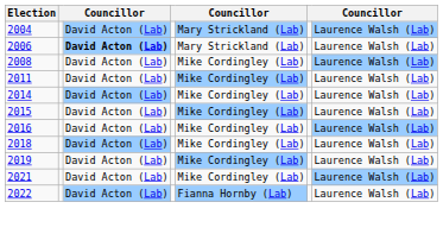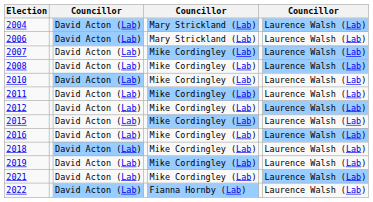2006 | column 3: bold -> normal
+ row: 2007 | David Acton (Lab) | Mike Cordingley (Lab) | Laurence Walsh (Lab)
+ row: 2010 | David Acton (Lab) | Mike Cordingley (Lab) | Laurence Walsh (Lab)
+ row: 2012 | David Acton (Lab) | Mike Cordingley (Lab) | Laurence Walsh (Lab)
- row: 2014 | David Acton (Lab) | Mike Cordingley (Lab) | Laurence Walsh (Lab)
